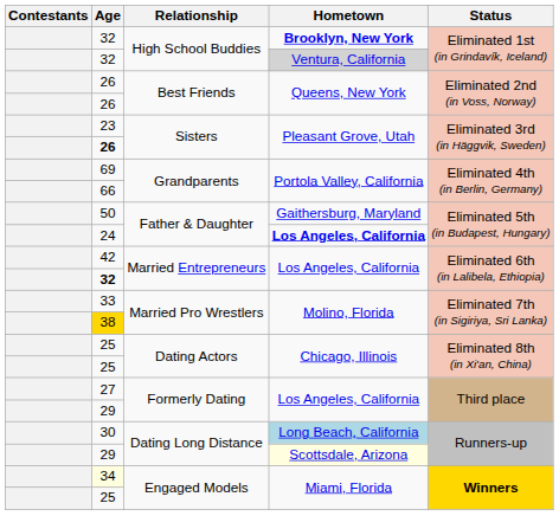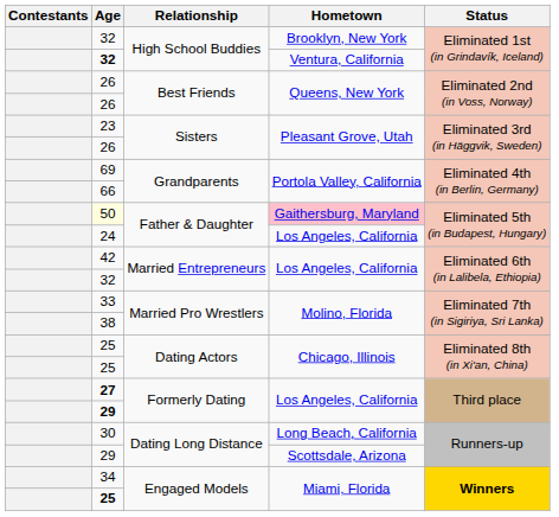32 / Brooklyn, New York | Hometown: bold -> normal
32 / Ventura, California | Age: normal -> bold
32 / Ventura, California | Hometown: lightgrey background -> no background
26 / Pleasant Grove, Utah | Age: bold -> normal
50 | Age: no background -> lightyellow background
50 | Hometown: no background -> pink background
24 | Hometown: bold -> normal
32 / Los Angeles, California | Age: bold -> normal
38 | Age: gold background -> no background
27 | Age: normal -> bold
29 / Los Angeles, California | Age: normal -> bold
30 | Hometown: lightblue background -> no background
29 / Scottsdale, Arizona | Hometown: lightyellow background -> no background
34 | Age: lightyellow background -> no background
25 / Miami, Florida | Age: normal -> bold
